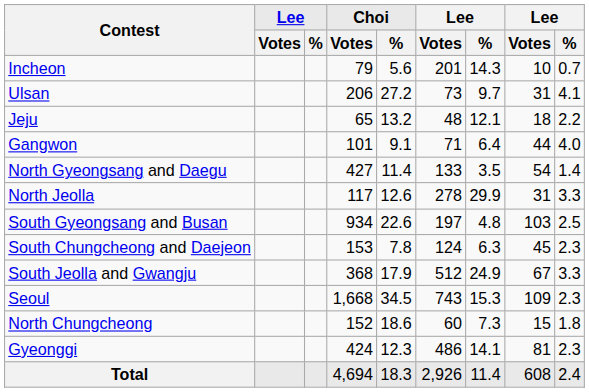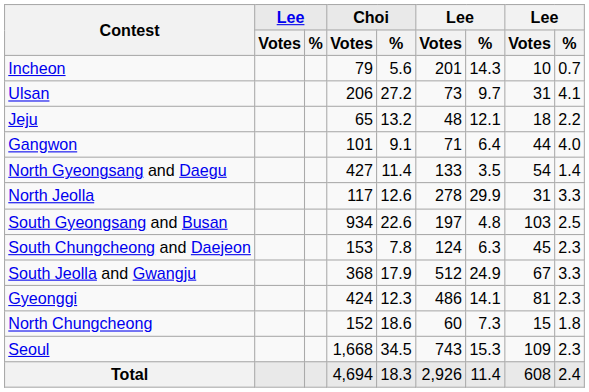rows swapped: Gyeonggi <-> Seoul
